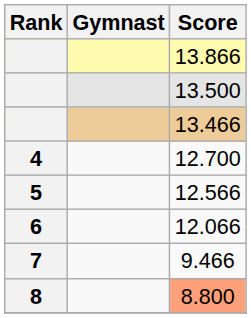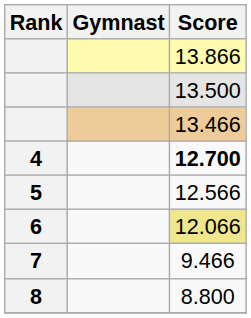12.700 | Score: normal -> bold
12.066 | Score: no background -> khaki background
8.800 | Score: lightsalmon background -> no background
